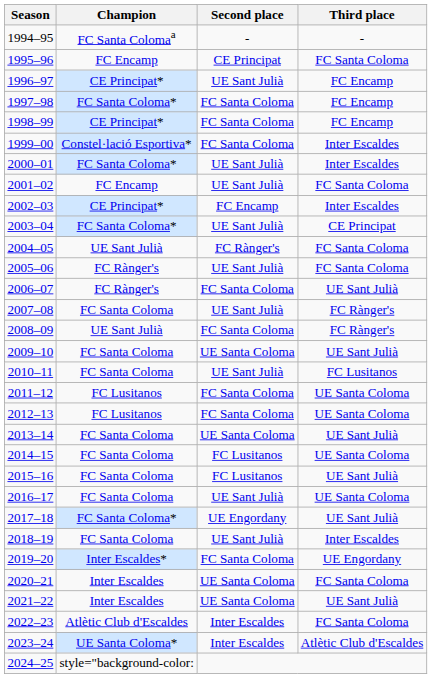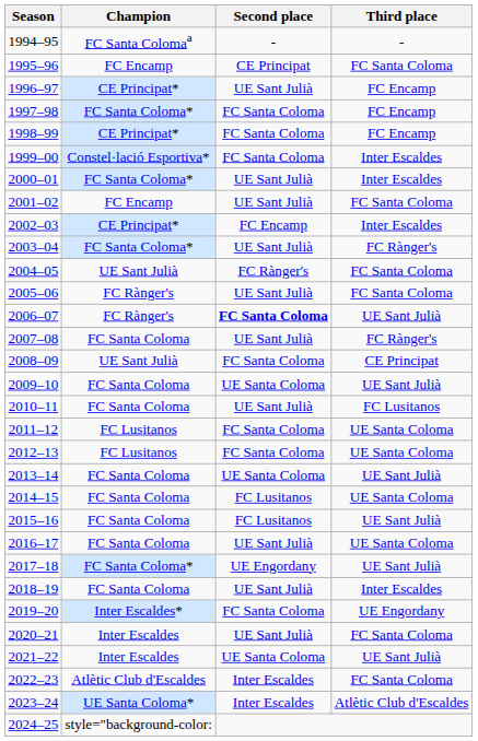2003–04 | Third place: CE Principat -> FC Rànger's
2006–07 | Second place: normal -> bold
2008–09 | Third place: FC Rànger's -> CE Principat
2020–21 | Second place: UE Santa Coloma -> UE Sant Julià
